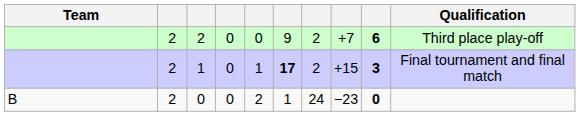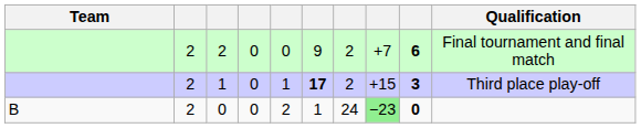row 2 | Qualification: Third place play-off -> Final tournament and final match
row 3 | Qualification: Final tournament and final match -> Third place play-off
row 4 | column 8: no background -> lightgreen background
